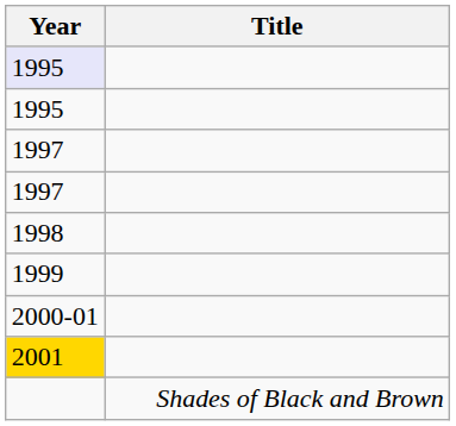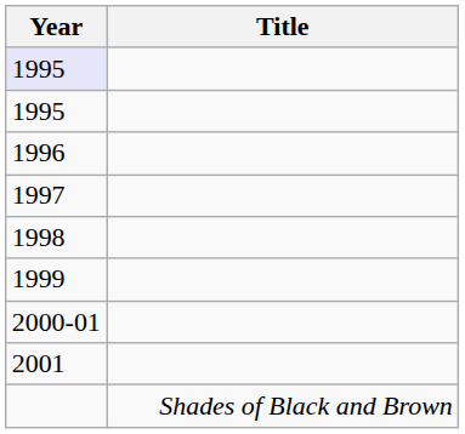row 4 | Year: 1997 -> 1996
row 9 | Year: gold background -> no background
